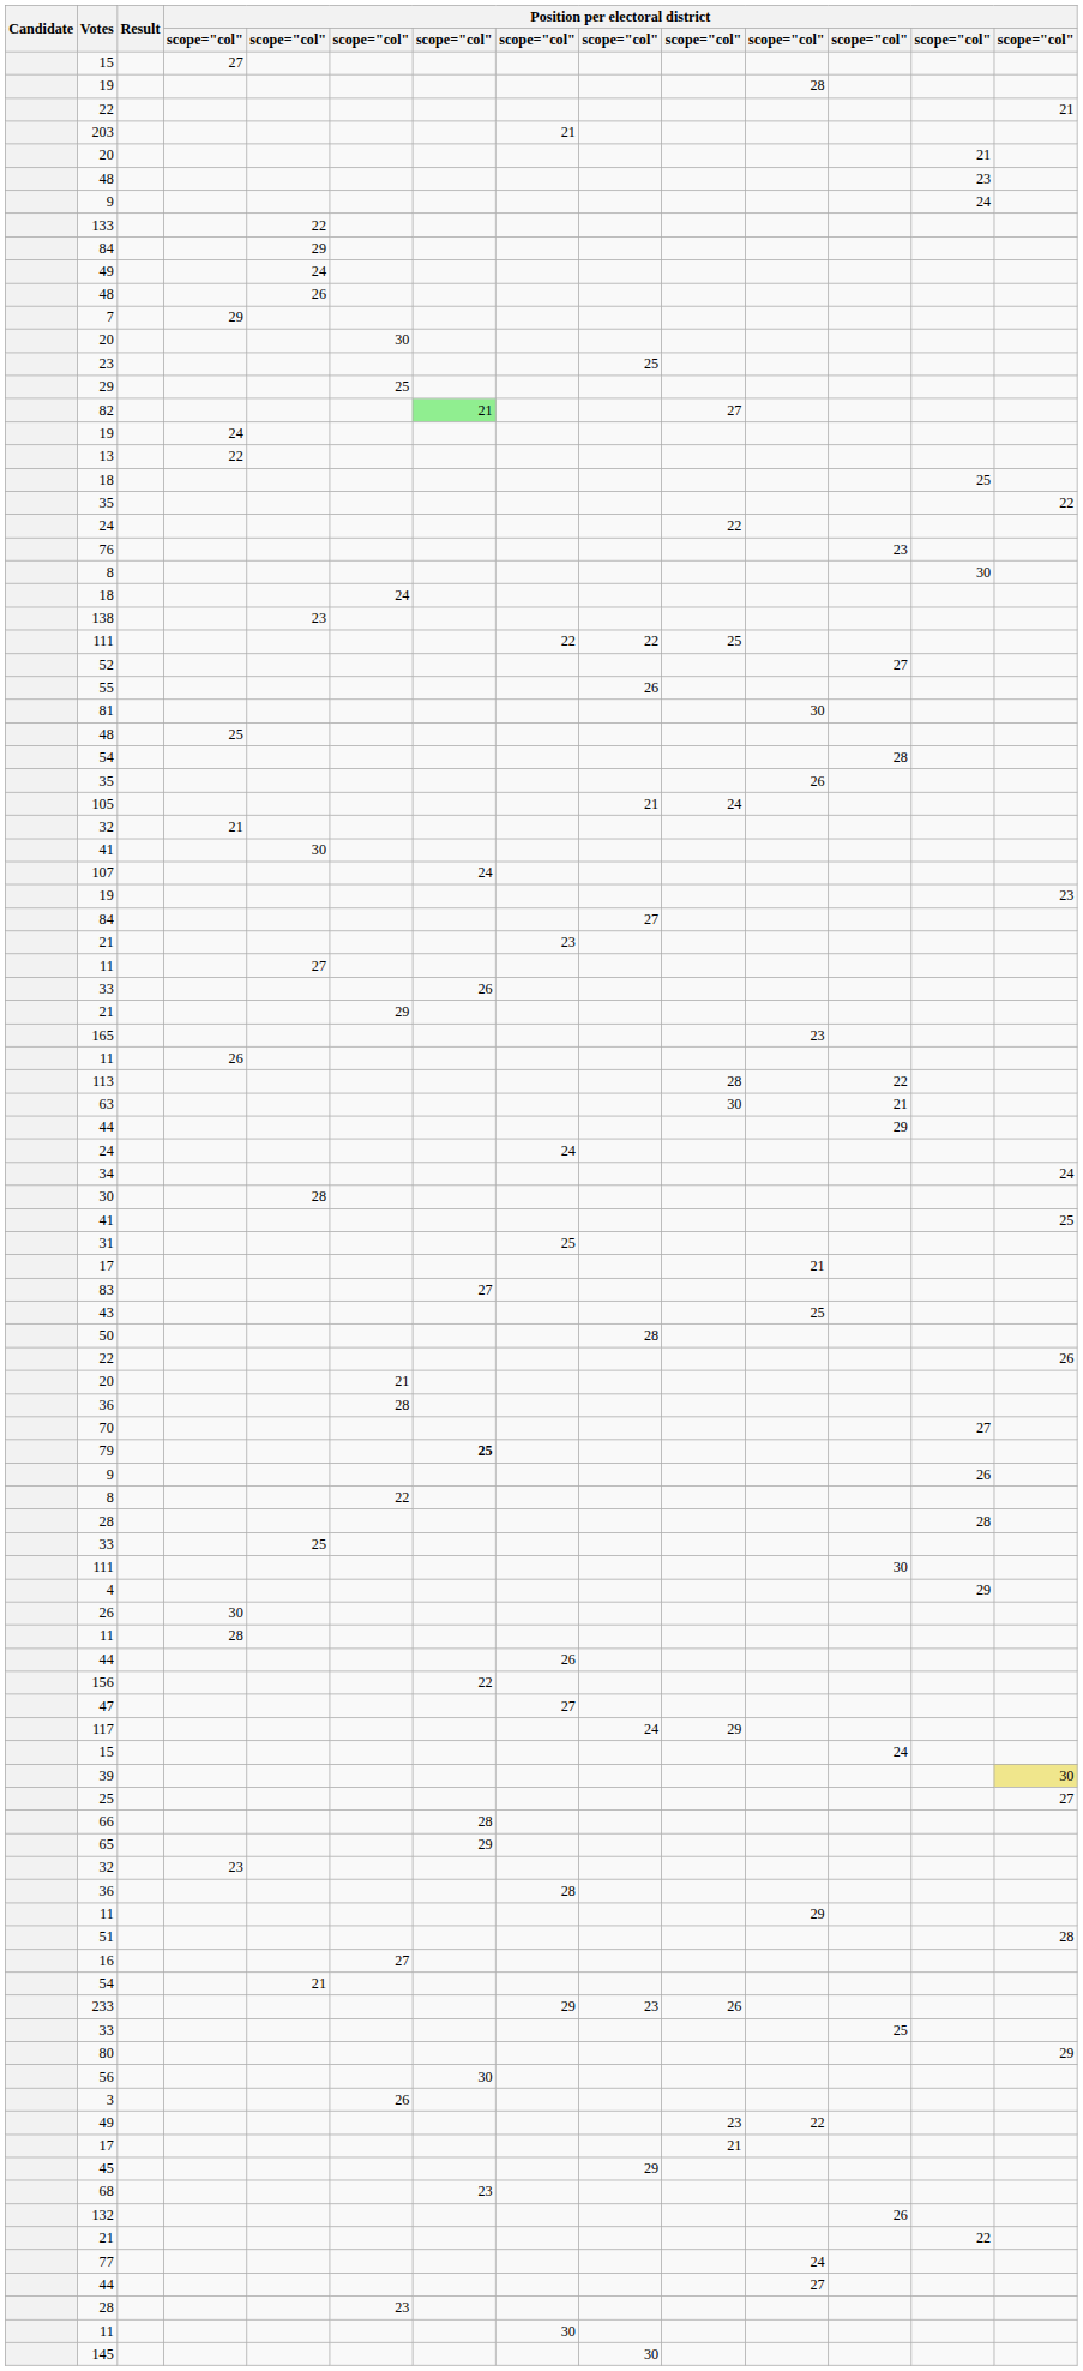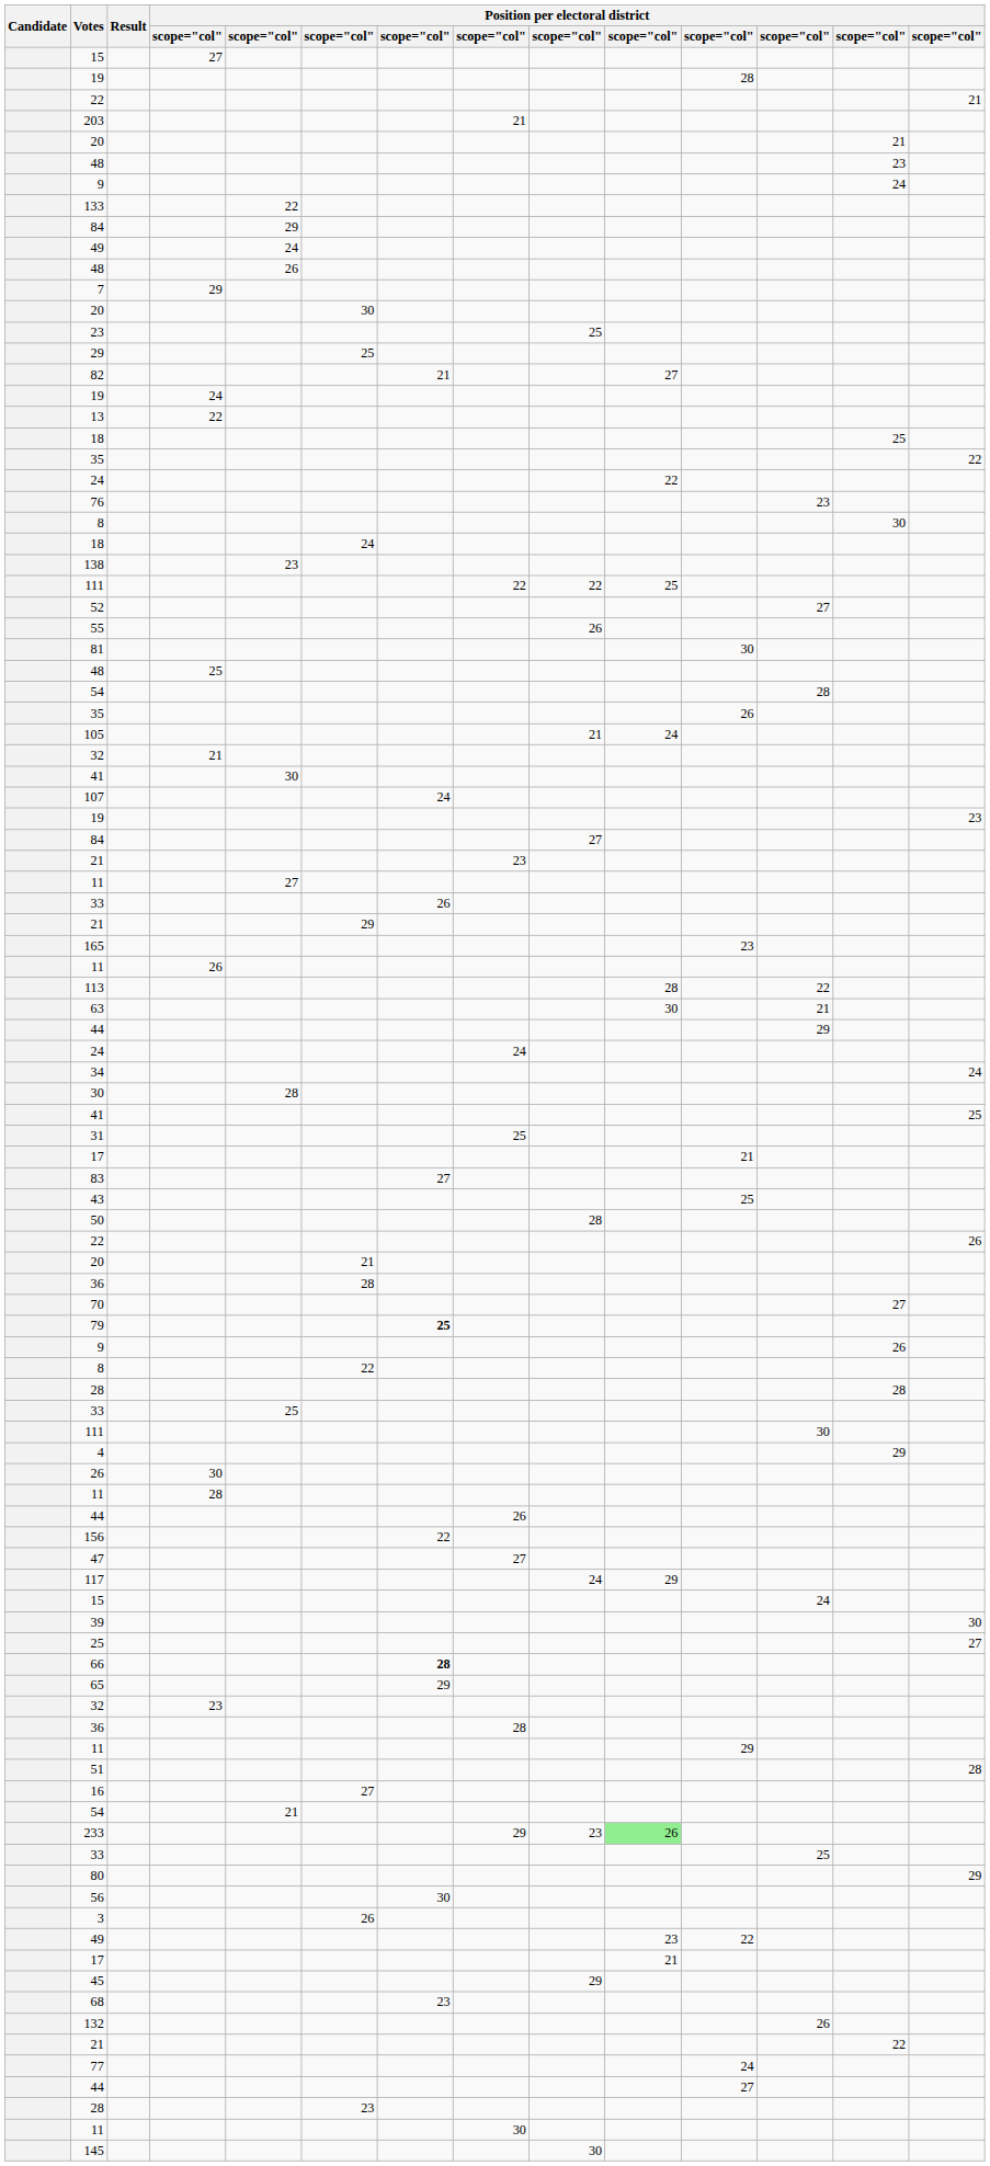82 | column 7: lightgreen background -> no background
39 | column 14: khaki background -> no background
66 | column 7: normal -> bold
233 | column 10: no background -> lightgreen background
